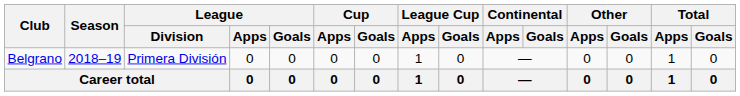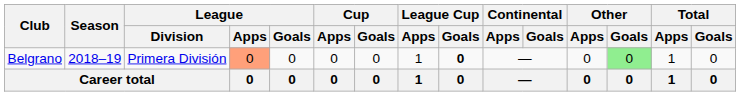Belgrano | League / Apps: no background -> lightsalmon background
Belgrano | League Cup / Goals: normal -> bold
Belgrano | Other / Goals: no background -> lightgreen background
